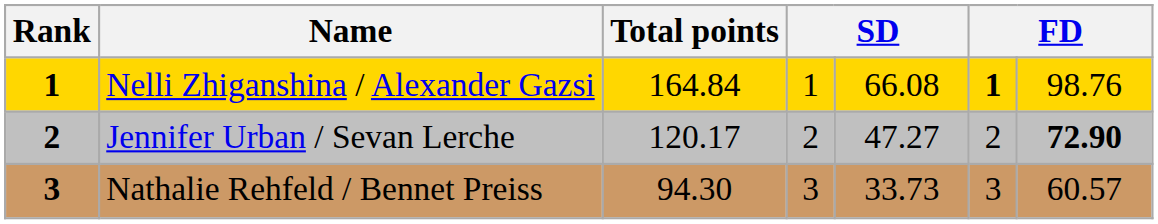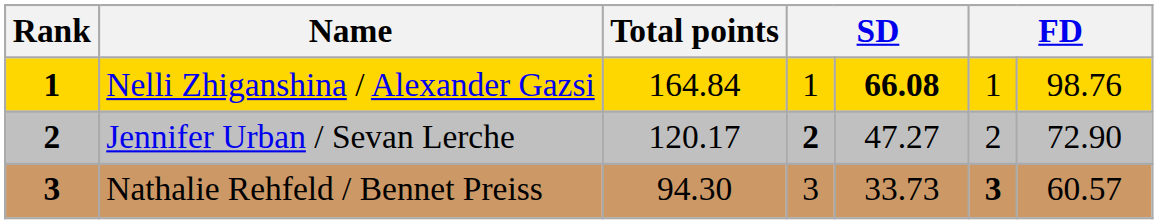Nelli Zhiganshina / Alexander Gazsi | column 5: normal -> bold
Nelli Zhiganshina / Alexander Gazsi | column 6: bold -> normal
Jennifer Urban / Sevan Lerche | column 4: normal -> bold
Jennifer Urban / Sevan Lerche | column 7: bold -> normal
Nathalie Rehfeld / Bennet Preiss | column 6: normal -> bold
